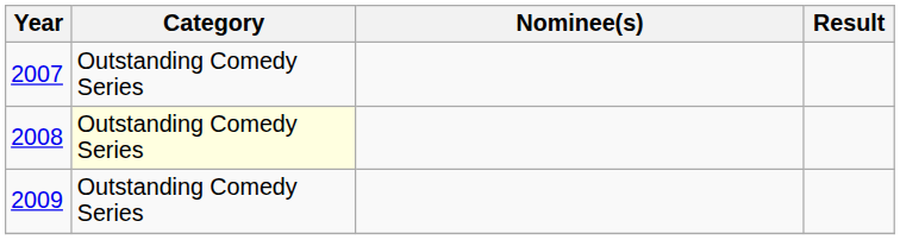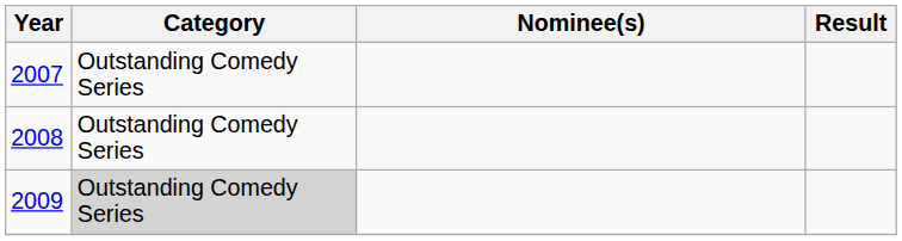2008 | Category: lightyellow background -> no background
2009 | Category: no background -> lightgrey background
